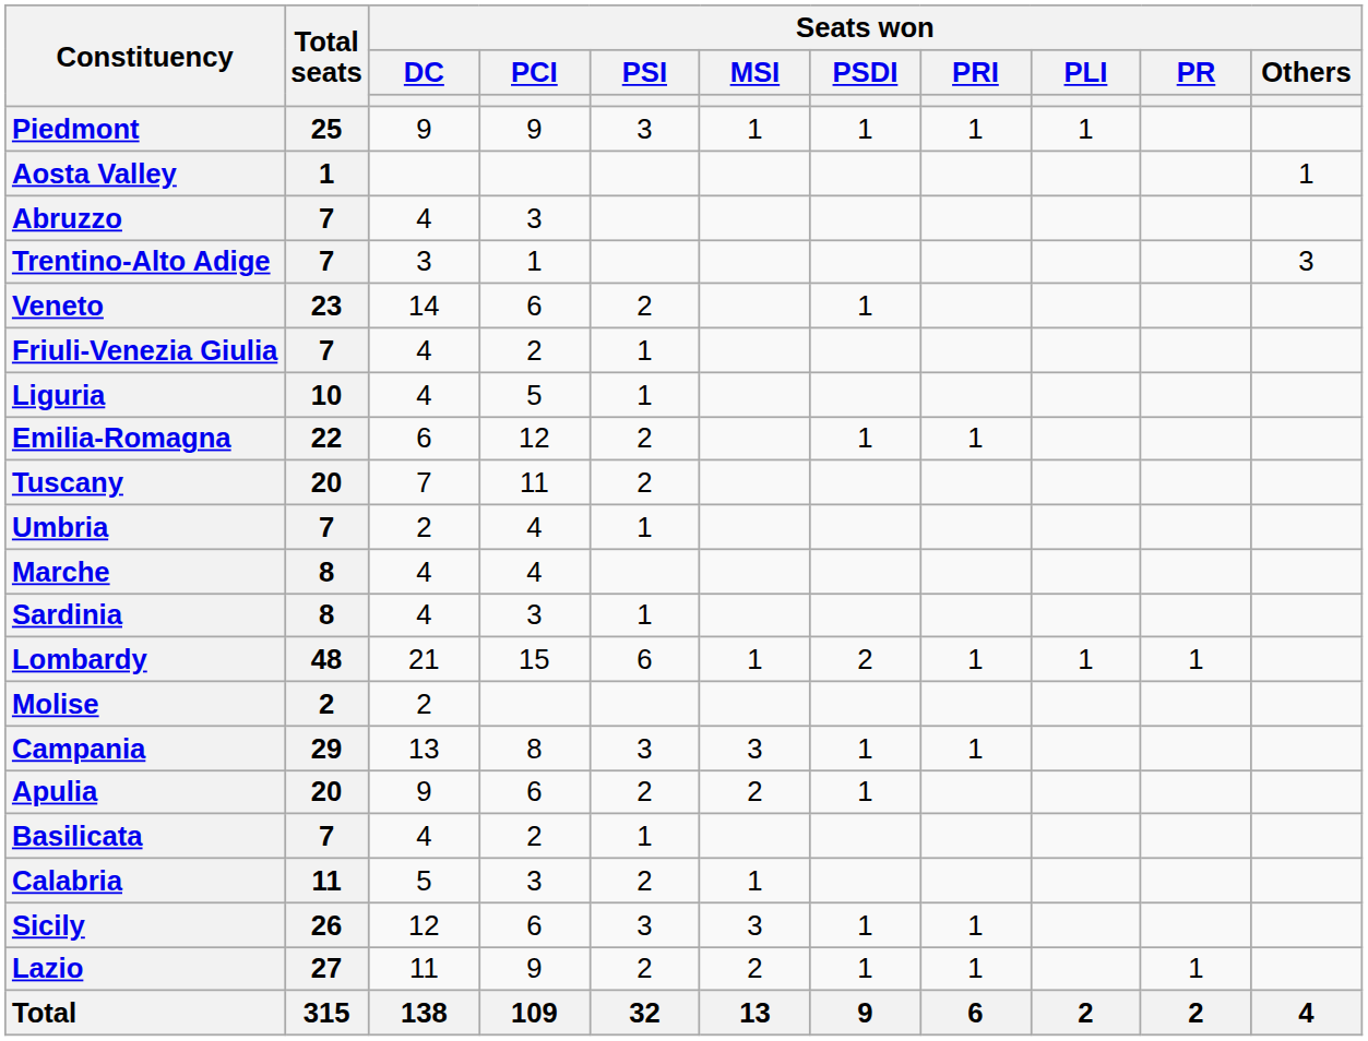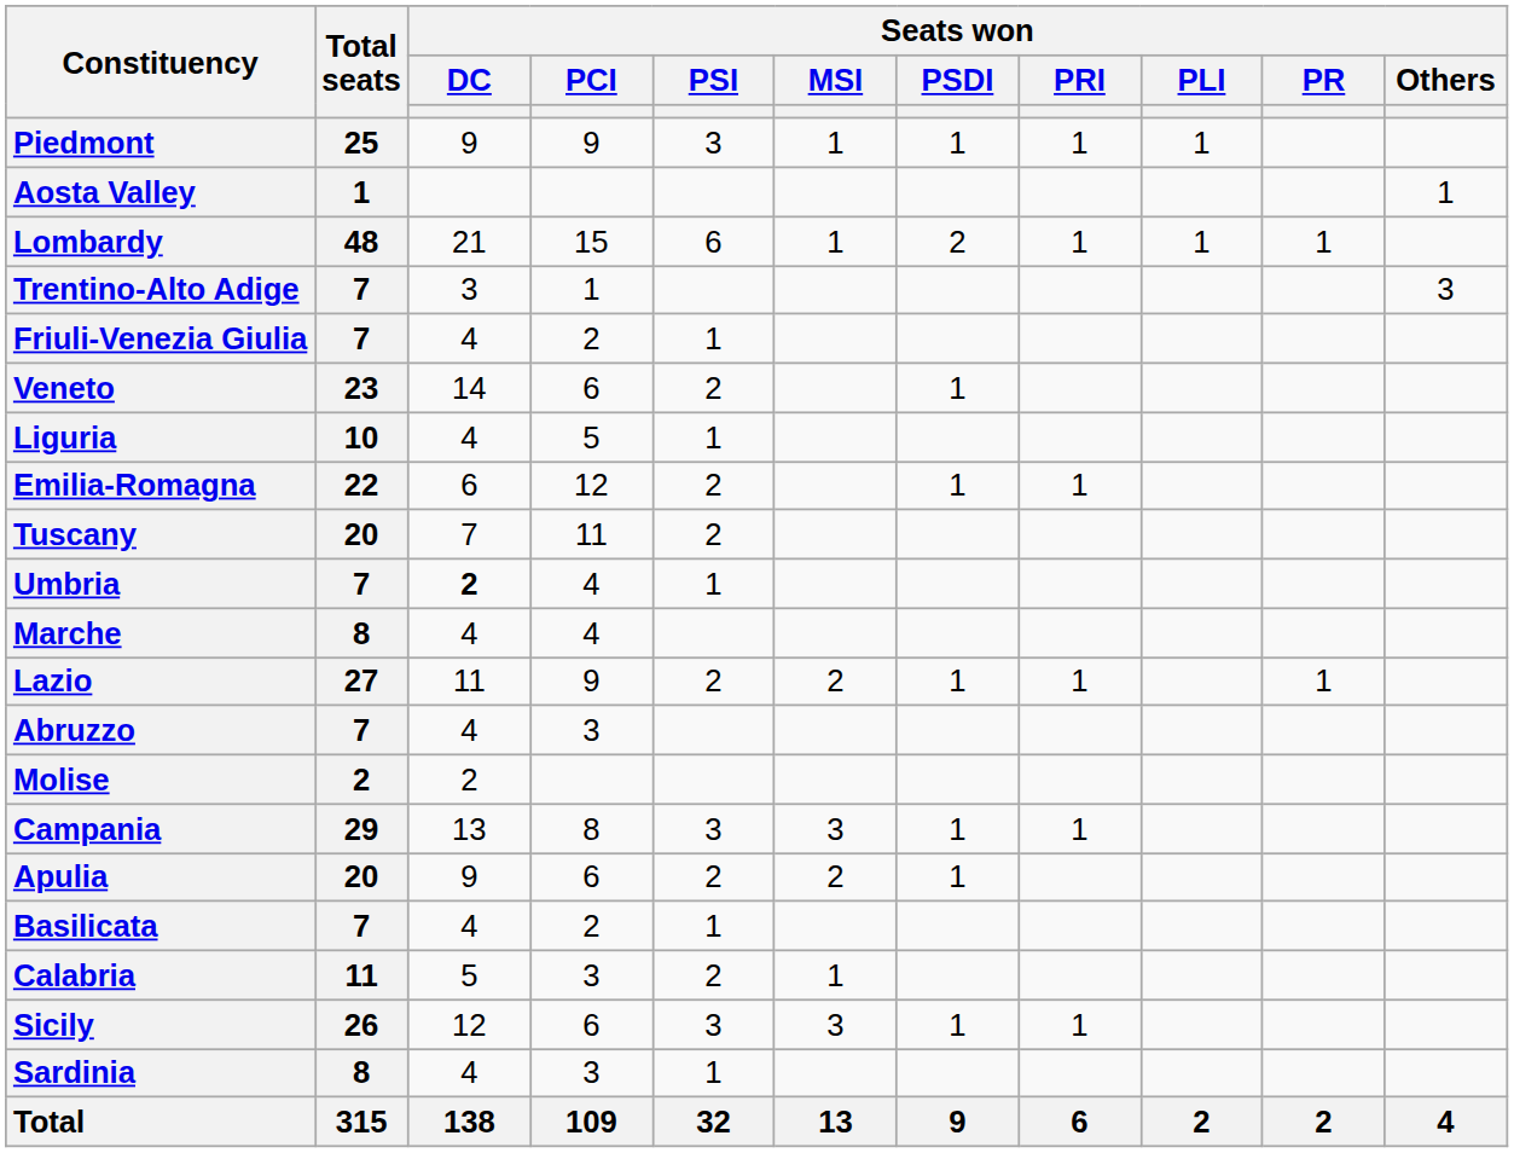rows swapped: Lombardy <-> Abruzzo
rows swapped: Veneto <-> Friuli-Venezia Giulia
Umbria | Seats won / DC: normal -> bold
rows swapped: Lazio <-> Sardinia
